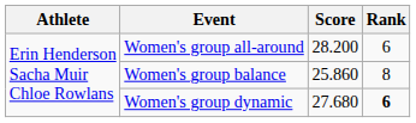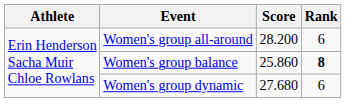Women's group balance | Rank: normal -> bold
Women's group dynamic | Rank: bold -> normal
